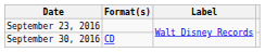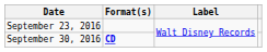September 30, 2016 | Format(s): normal -> bold
